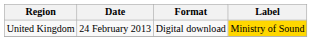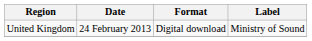United Kingdom | Label: gold background -> no background
